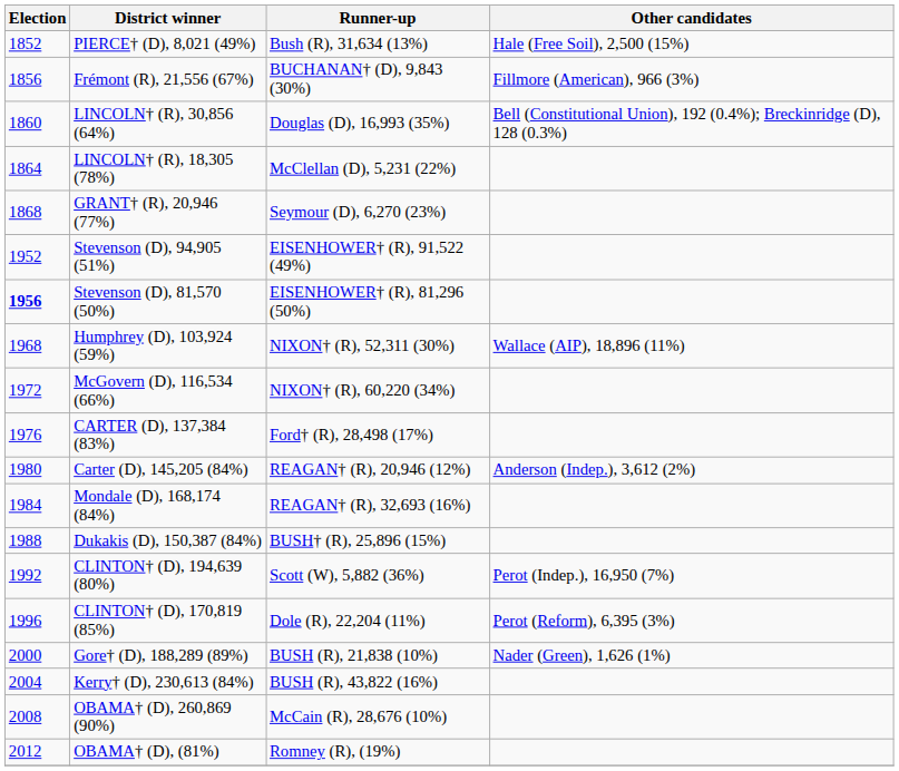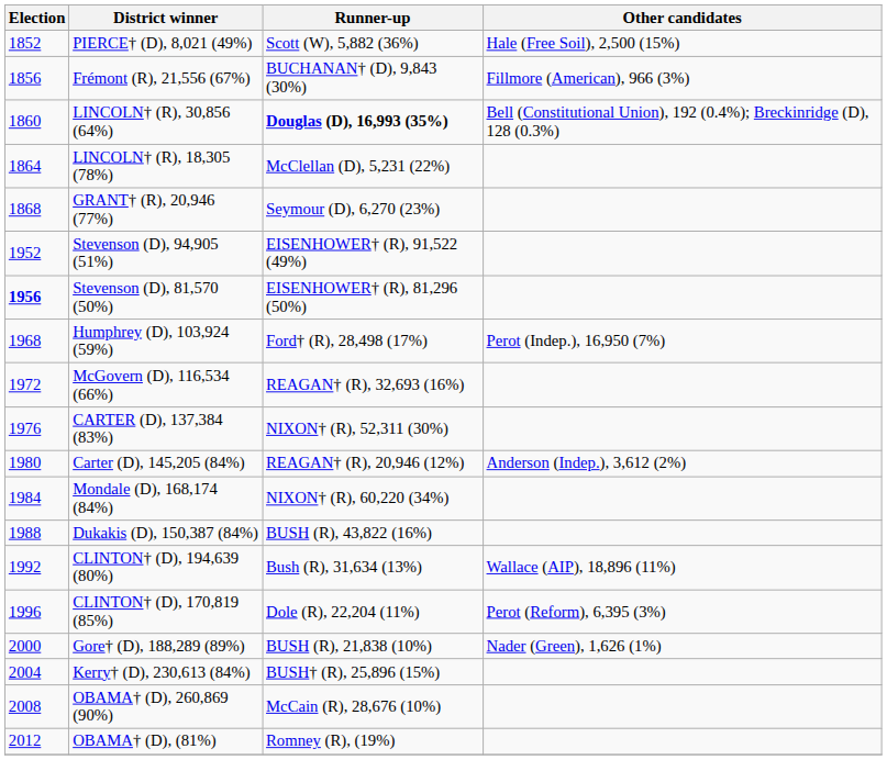PIERCE† (D), 8,021 (49%) | Runner-up: Bush (R), 31,634 (13%) -> Scott (W), 5,882 (36%)
LINCOLN† (R), 30,856 (64%) | Runner-up: normal -> bold
Humphrey (D), 103,924 (59%) | Runner-up: NIXON† (R), 52,311 (30%) -> Ford† (R), 28,498 (17%)
Humphrey (D), 103,924 (59%) | Other candidates: Wallace (AIP), 18,896 (11%) -> Perot (Indep.), 16,950 (7%)
McGovern (D), 116,534 (66%) | Runner-up: NIXON† (R), 60,220 (34%) -> REAGAN† (R), 32,693 (16%)
CARTER (D), 137,384 (83%) | Runner-up: Ford† (R), 28,498 (17%) -> NIXON† (R), 52,311 (30%)
Mondale (D), 168,174 (84%) | Runner-up: REAGAN† (R), 32,693 (16%) -> NIXON† (R), 60,220 (34%)
Dukakis (D), 150,387 (84%) | Runner-up: BUSH† (R), 25,896 (15%) -> BUSH (R), 43,822 (16%)
CLINTON† (D), 194,639 (80%) | Runner-up: Scott (W), 5,882 (36%) -> Bush (R), 31,634 (13%)
CLINTON† (D), 194,639 (80%) | Other candidates: Perot (Indep.), 16,950 (7%) -> Wallace (AIP), 18,896 (11%)
Kerry† (D), 230,613 (84%) | Runner-up: BUSH (R), 43,822 (16%) -> BUSH† (R), 25,896 (15%)
